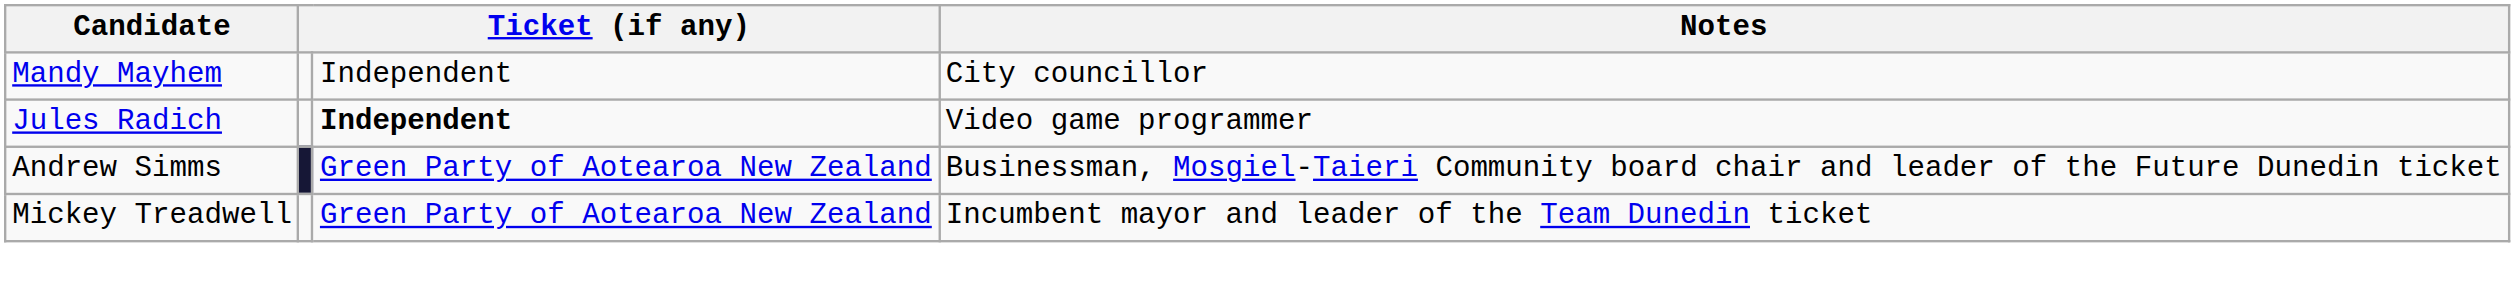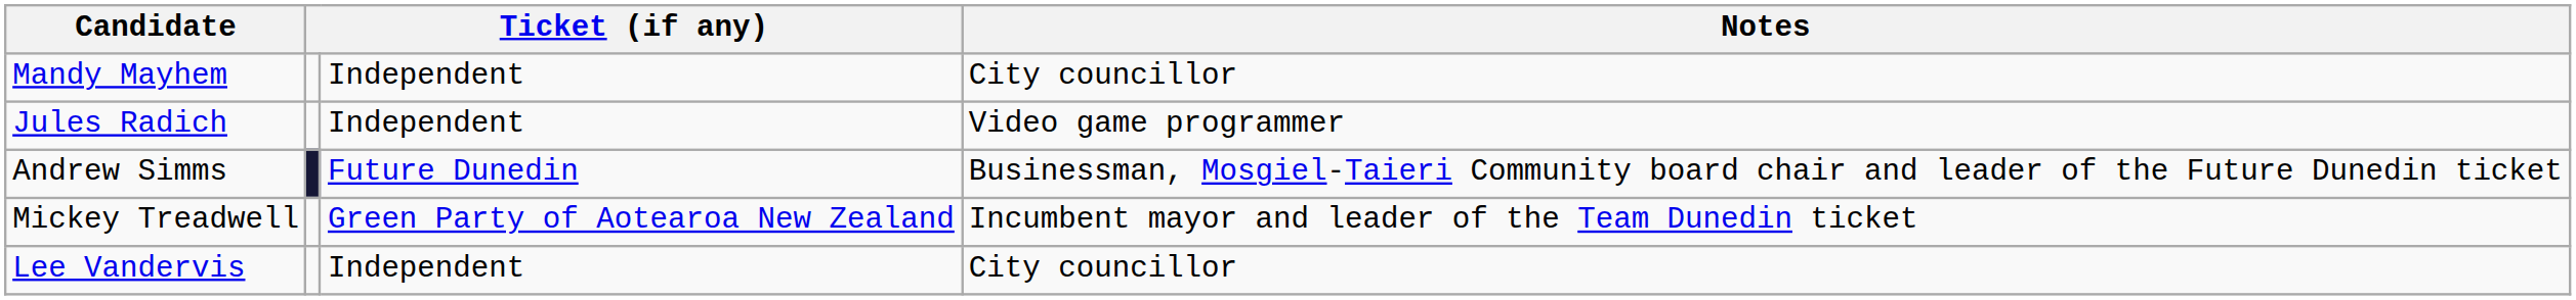Jules Radich | column 3: bold -> normal
Andrew Simms | column 3: Green Party of Aotearoa New Zealand -> Future Dunedin
+ row: Lee Vandervis | Independent | City councillor
